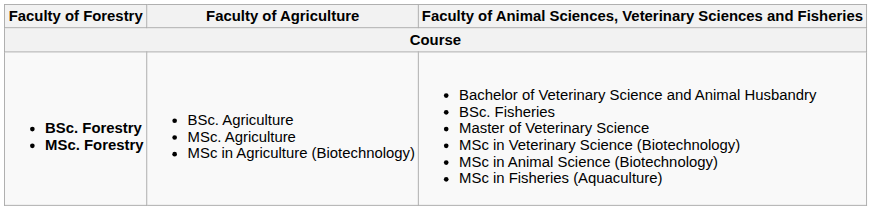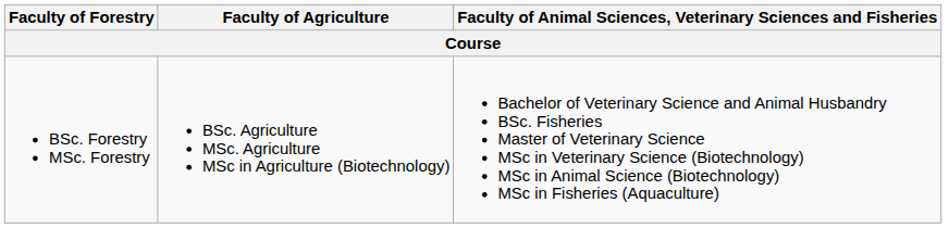BSc. Forestry MSc. Forestry | Faculty of Forestry: bold -> normal
